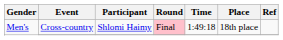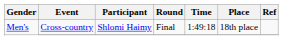Men's / Cross-country | Round: pink background -> no background
